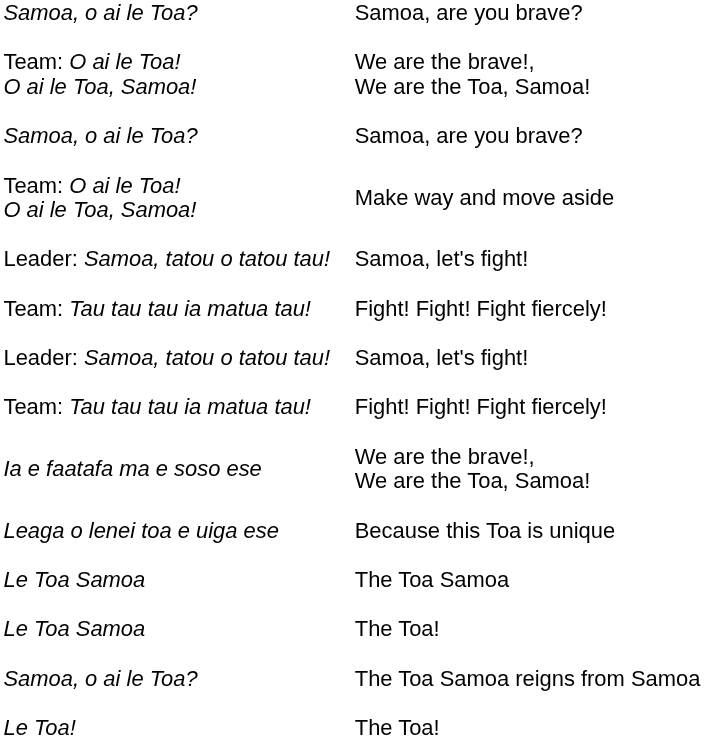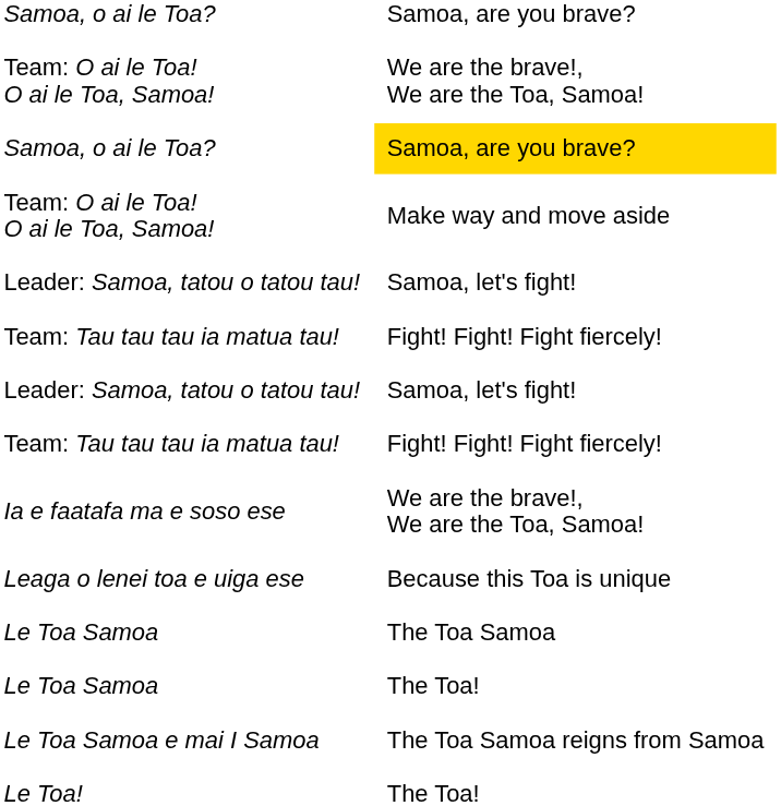row 3 | column 2: no background -> gold background
row 13 | column 1: Samoa, o ai le Toa? -> Le Toa Samoa e mai I Samoa
